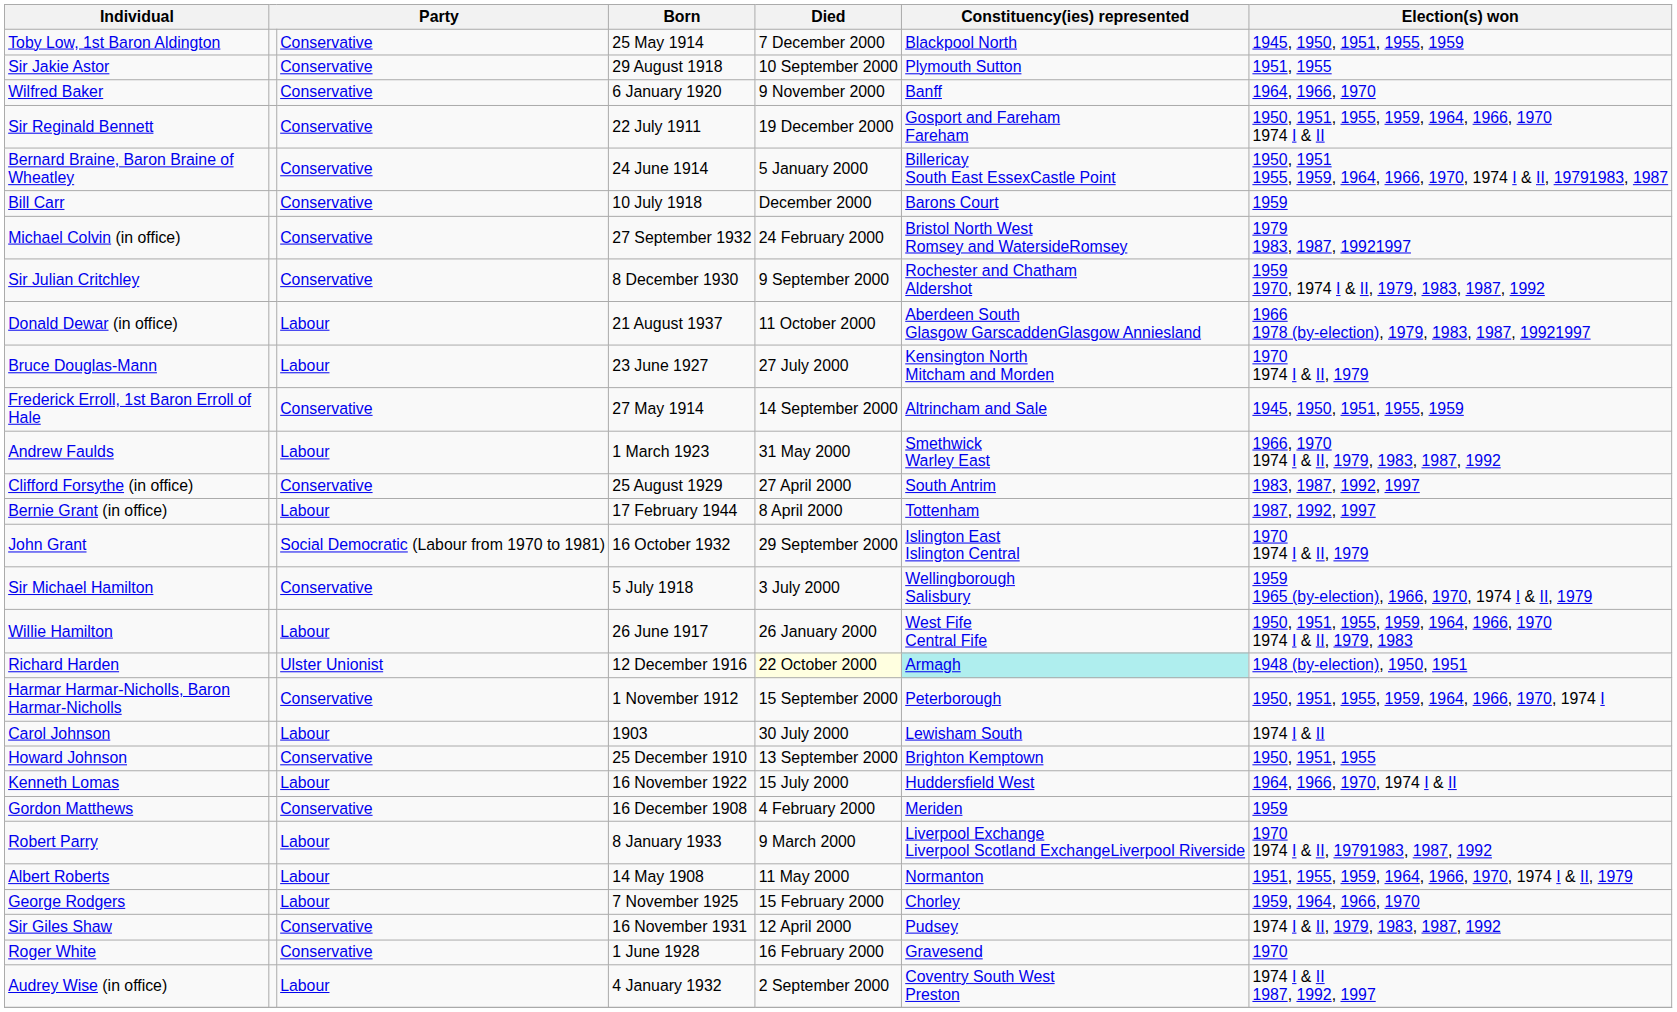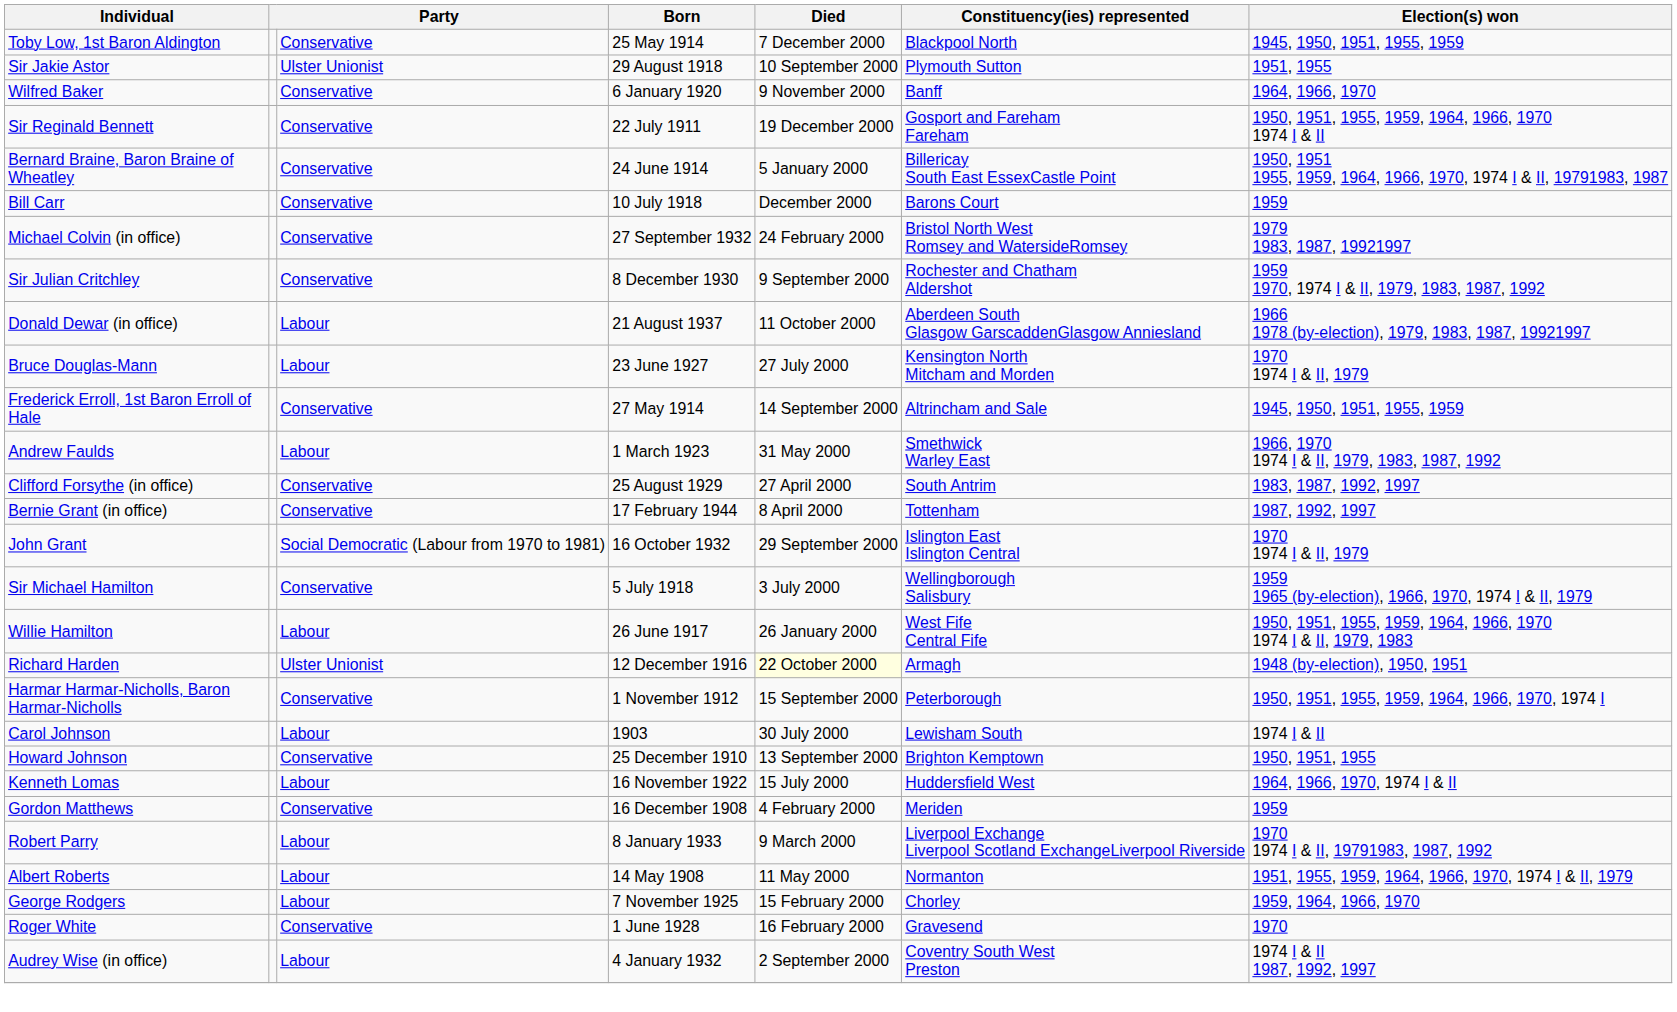Sir Jakie Astor | column 3: Conservative -> Ulster Unionist
Bernie Grant (in office) | column 3: Labour -> Conservative
Richard Harden | Constituency(ies) represented: paleturquoise background -> no background
- row: Sir Giles Shaw | Conservative | 16 November 1931 | 12 April 2000 | Pudsey | 1974 I & II, 1979, 1983, 1987, 1992
